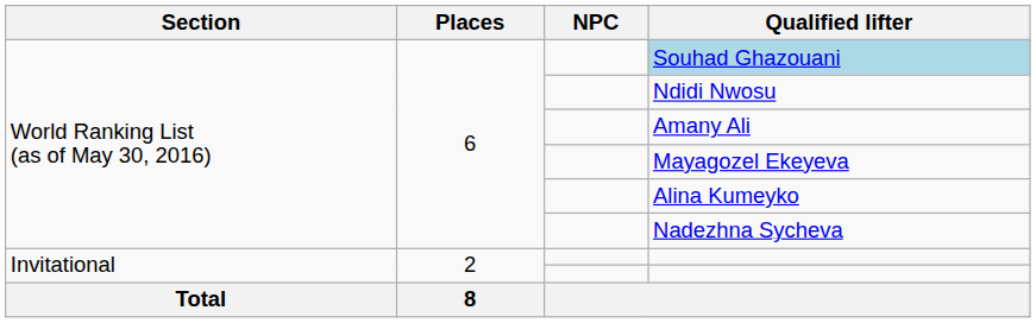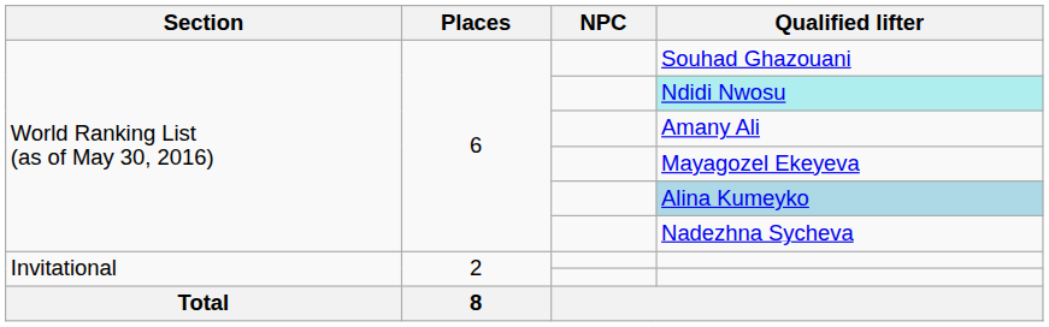Souhad Ghazouani | Qualified lifter: lightblue background -> no background
Ndidi Nwosu | Qualified lifter: no background -> paleturquoise background
Alina Kumeyko | Qualified lifter: no background -> lightblue background
